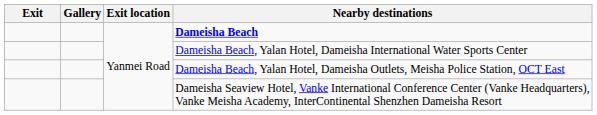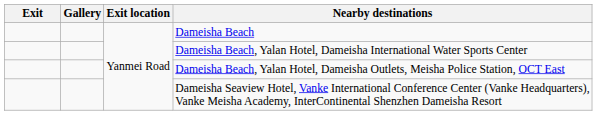Dameisha Beach | Nearby destinations: bold -> normal
